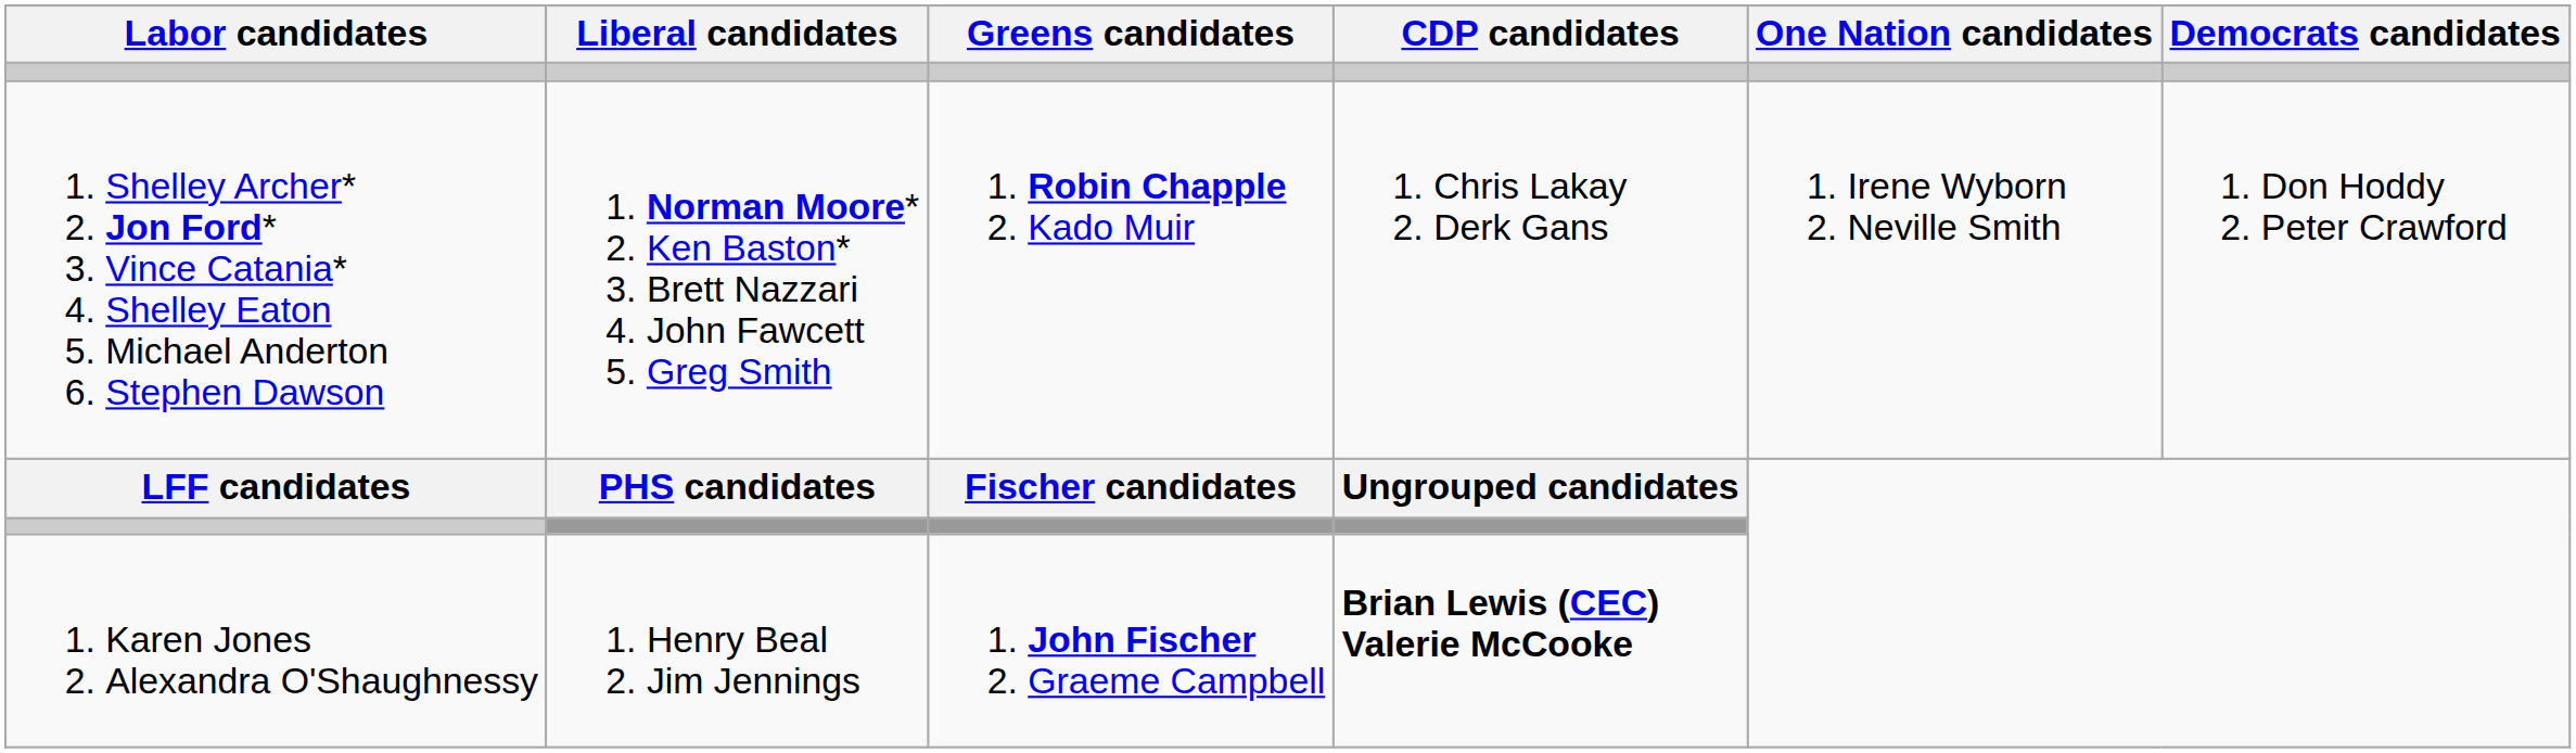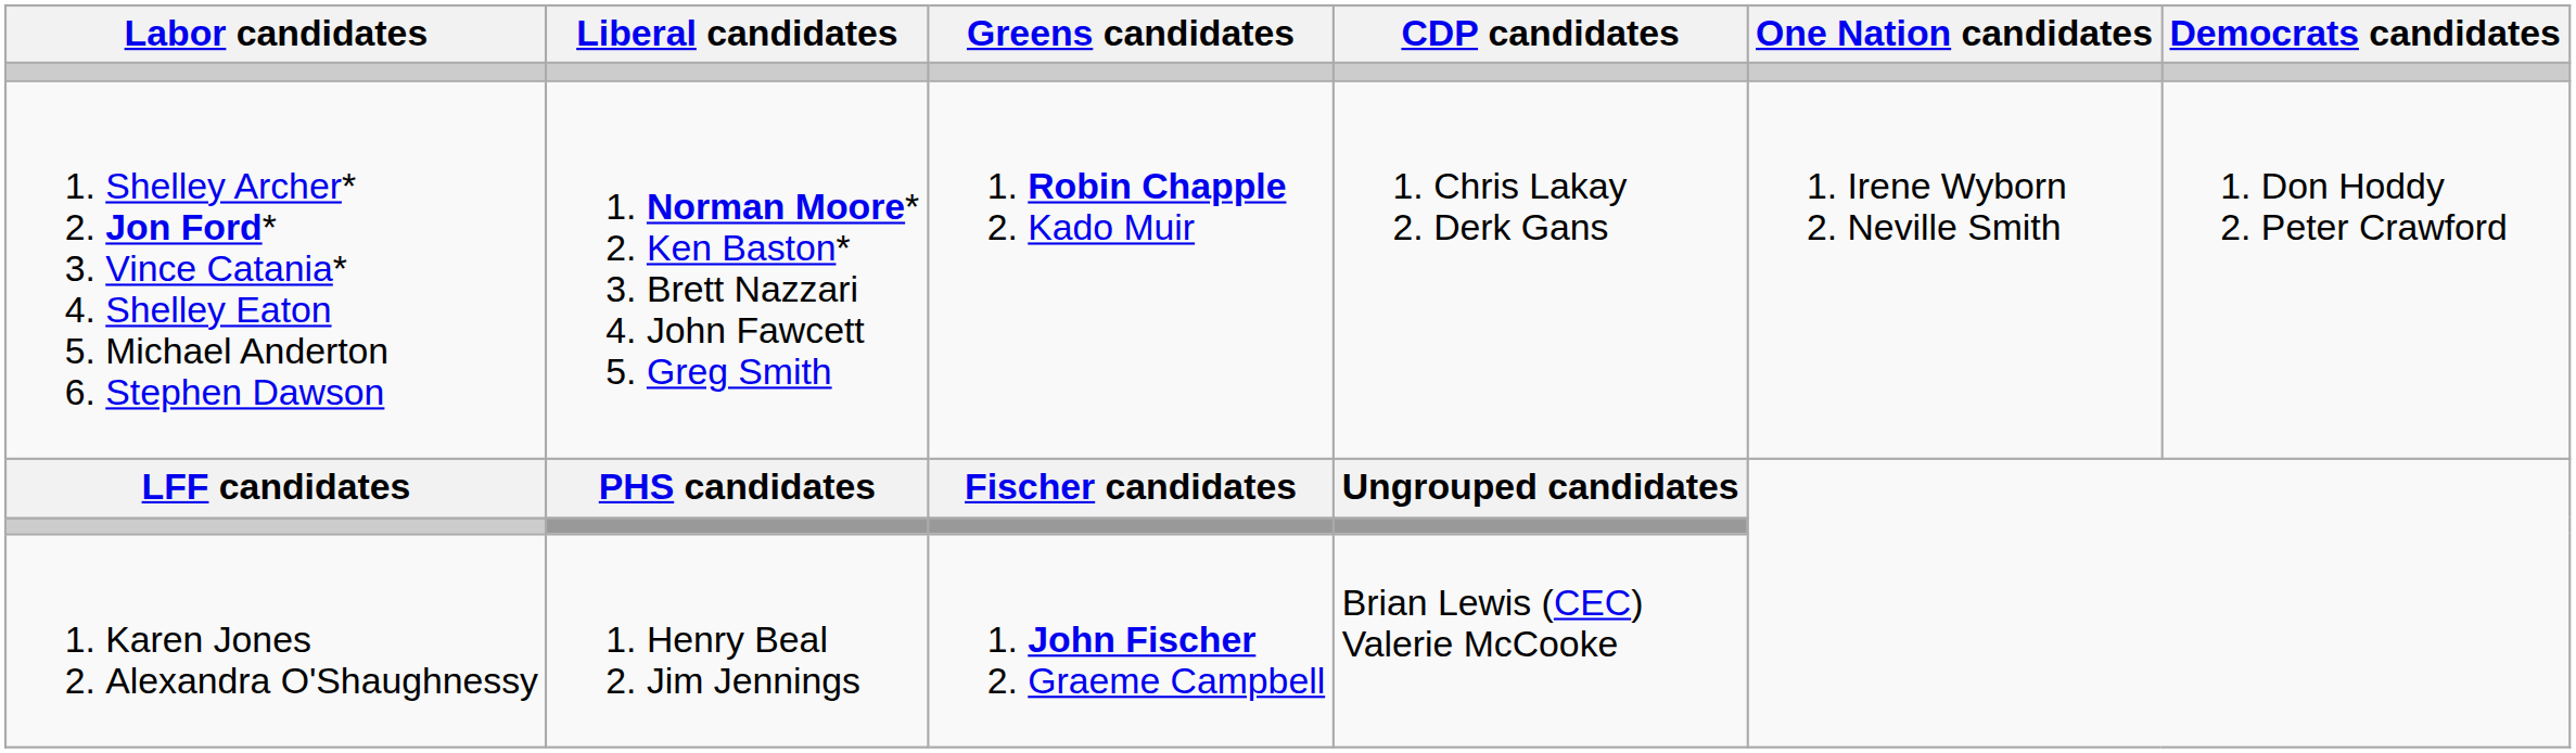Karen Jones Alexandra O'Shaughnessy | CDP candidates: bold -> normal
